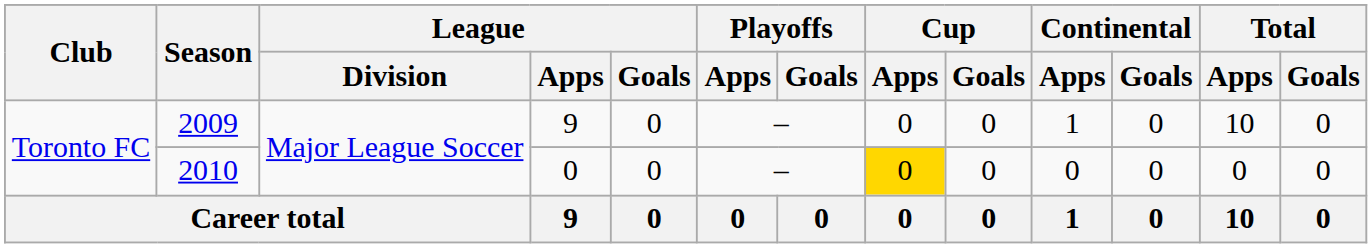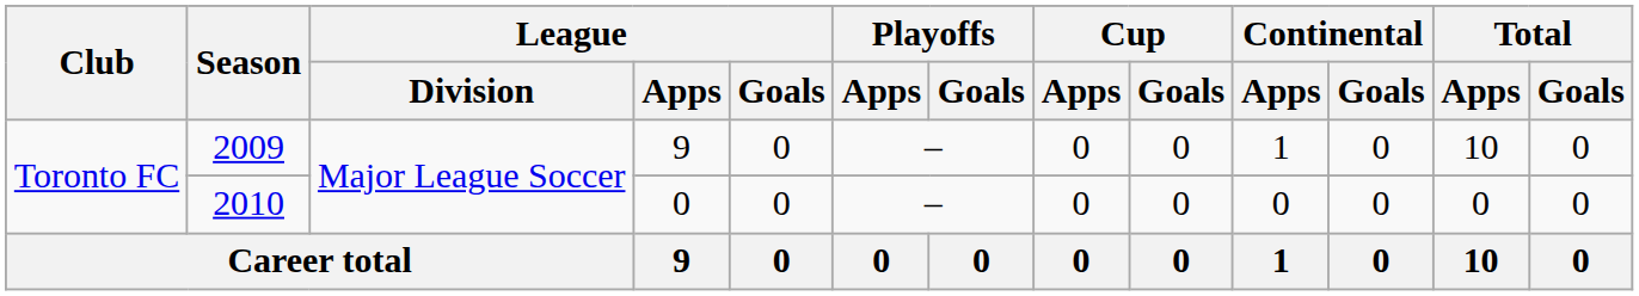2010 | Cup / Apps: gold background -> no background
